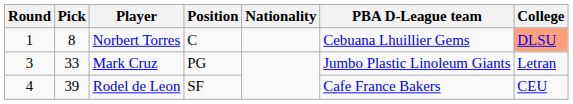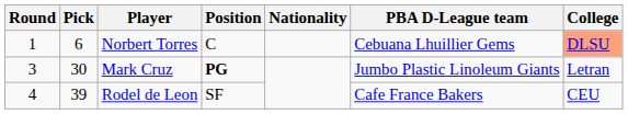Norbert Torres | Pick: 8 -> 6
Mark Cruz | Pick: 33 -> 30
Mark Cruz | Position: normal -> bold
